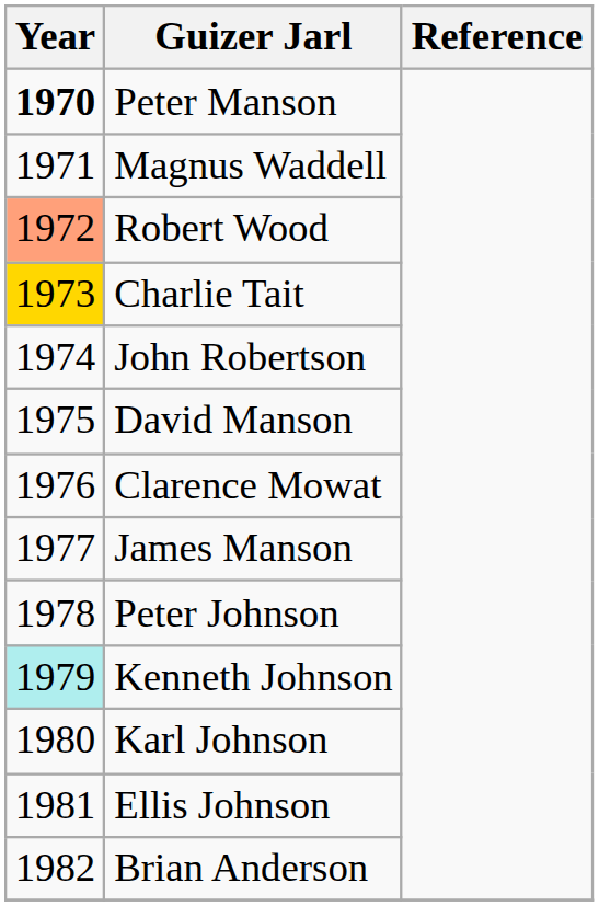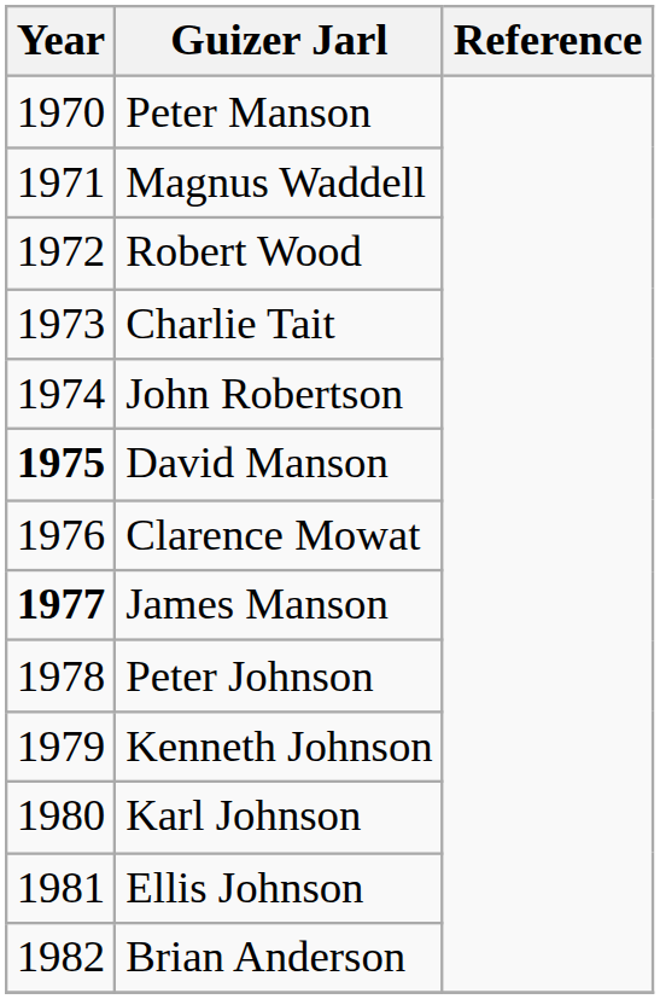Peter Manson | Year: bold -> normal
Robert Wood | Year: lightsalmon background -> no background
Charlie Tait | Year: gold background -> no background
David Manson | Year: normal -> bold
James Manson | Year: normal -> bold
Kenneth Johnson | Year: paleturquoise background -> no background
